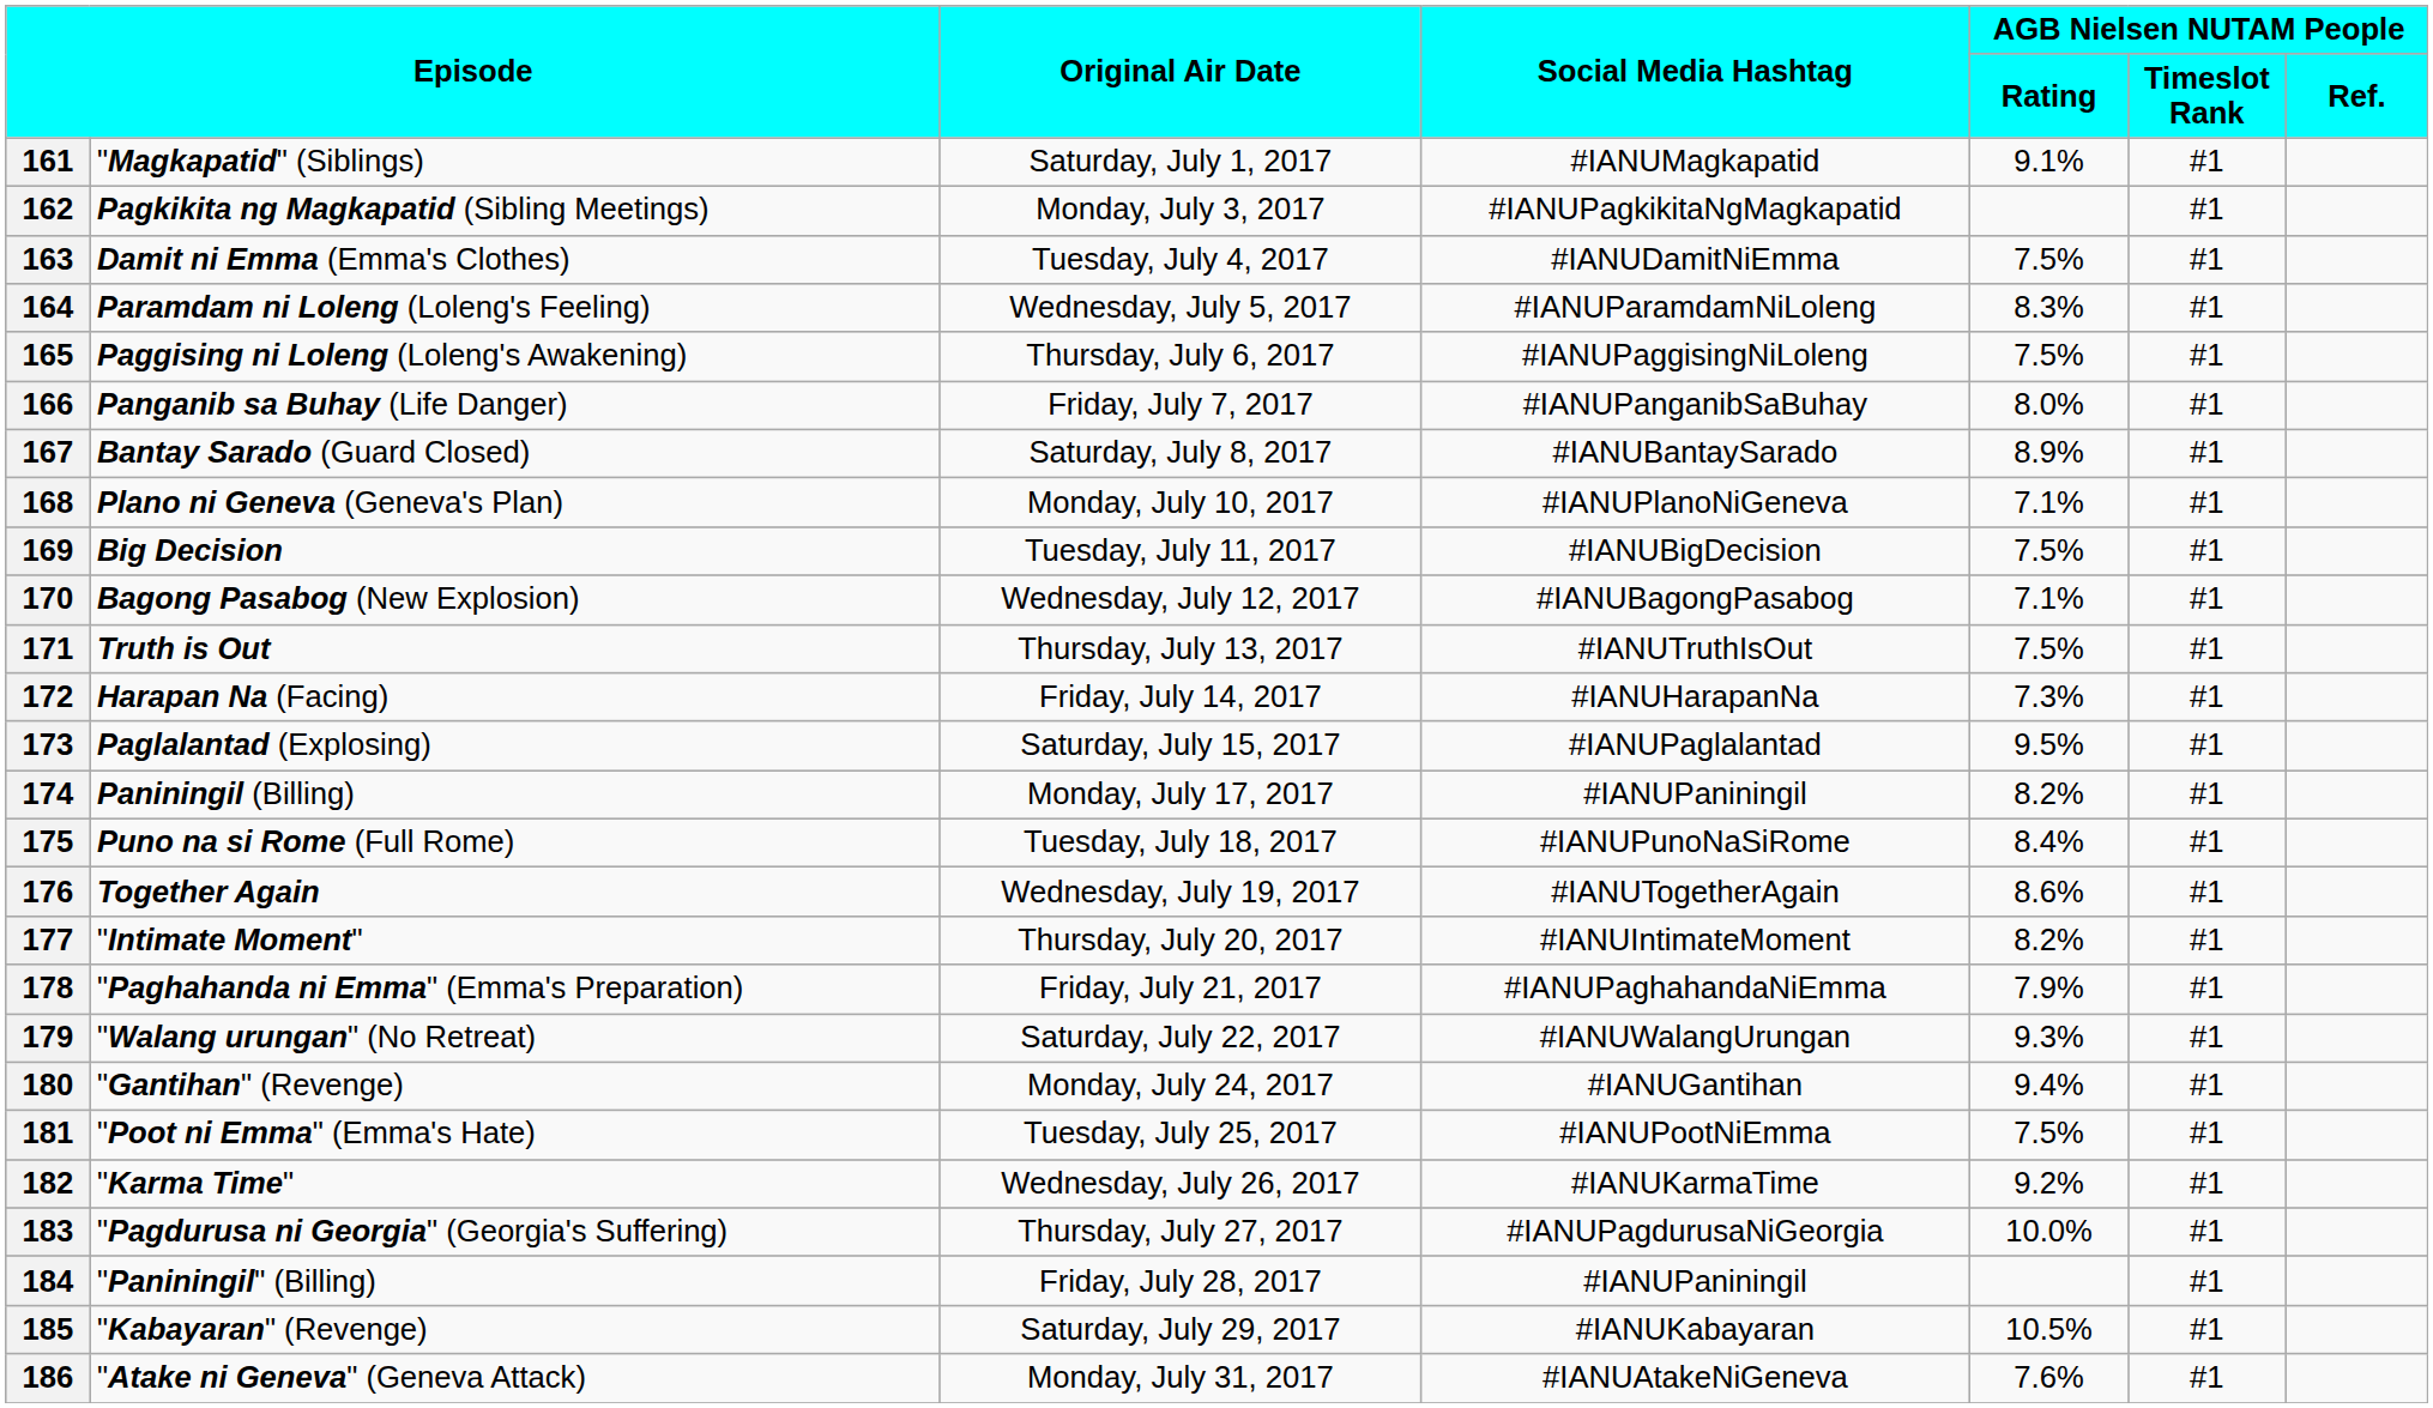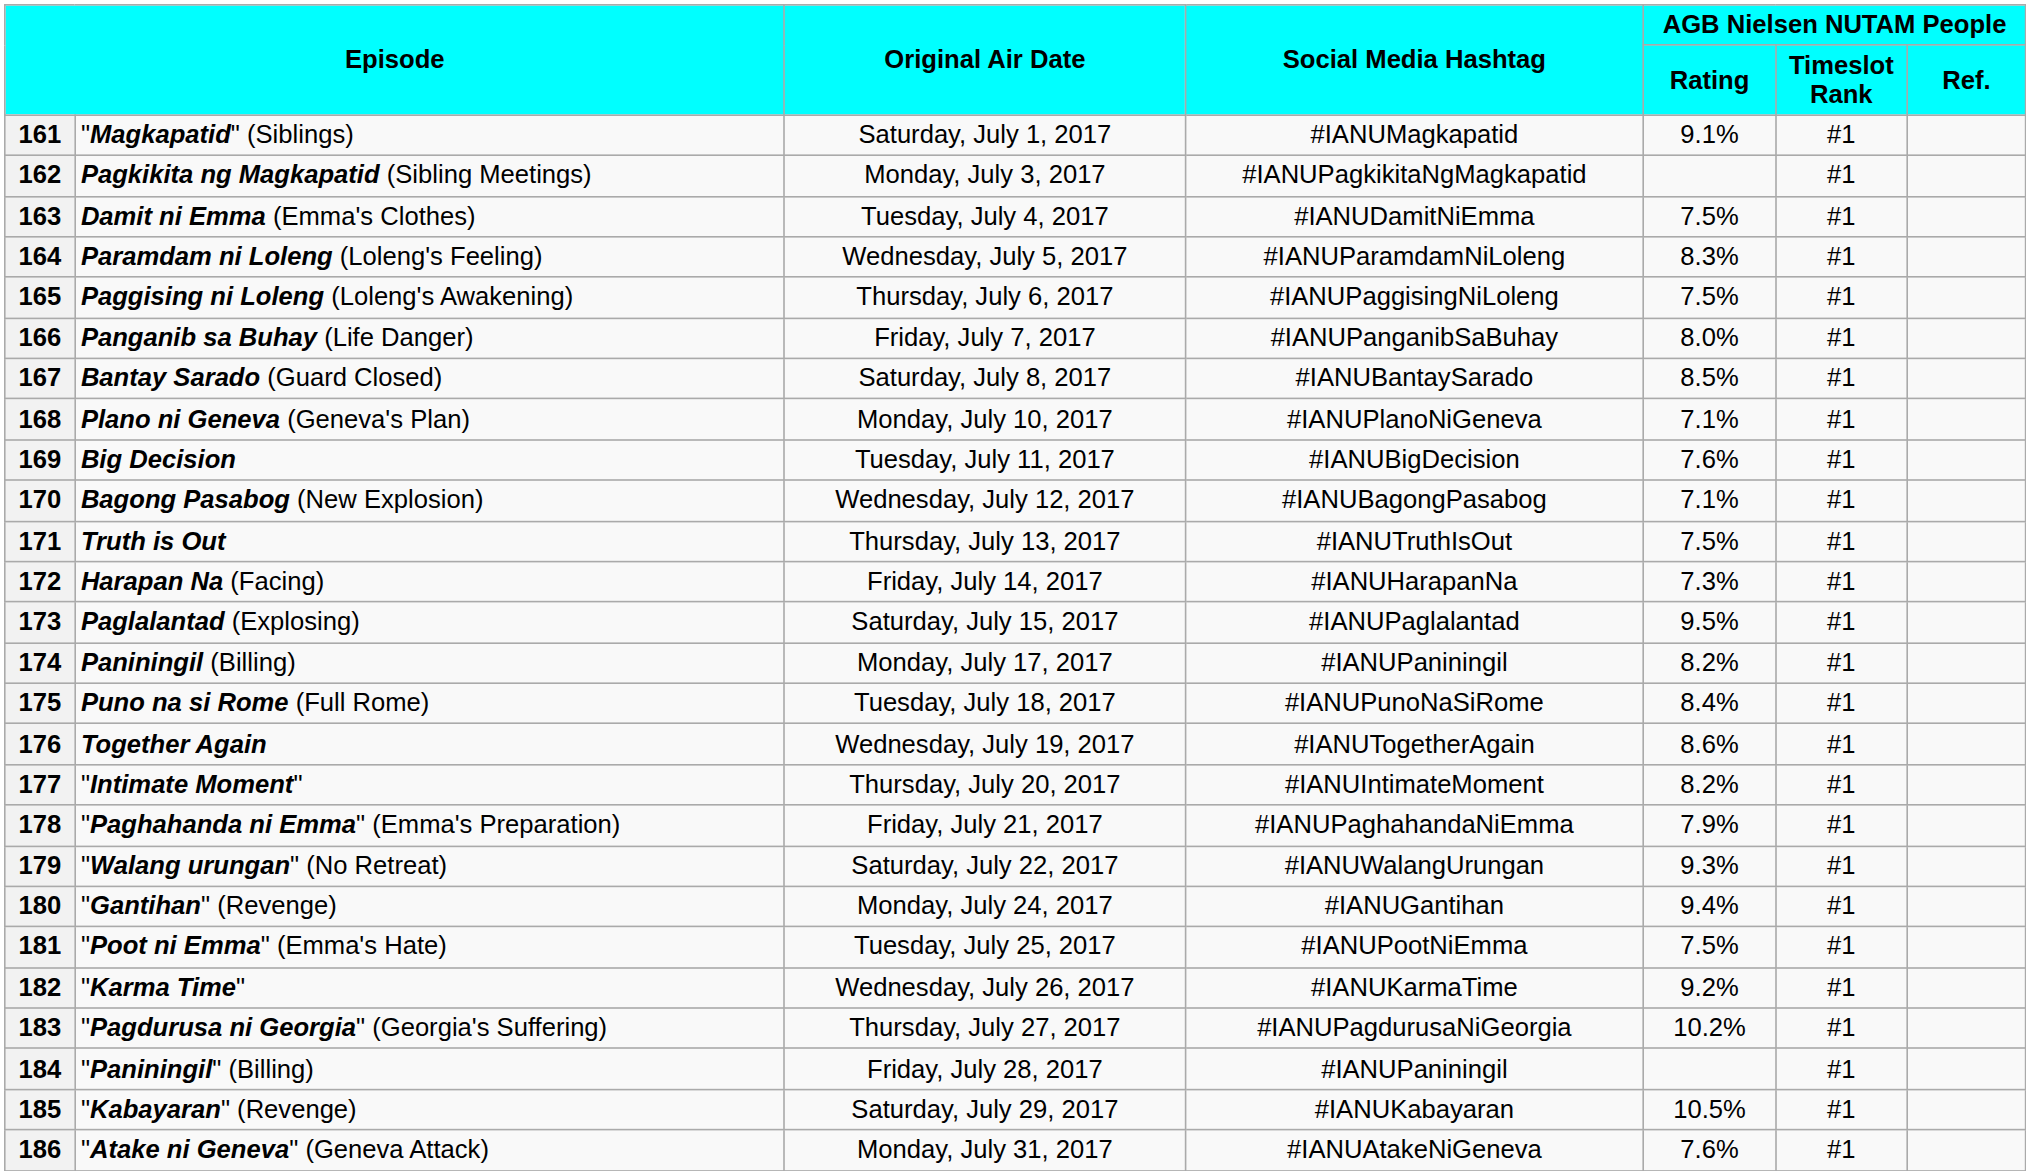167 | AGB Nielsen NUTAM People / Rating: 8.9% -> 8.5%
169 | AGB Nielsen NUTAM People / Rating: 7.5% -> 7.6%
183 | AGB Nielsen NUTAM People / Rating: 10.0% -> 10.2%
